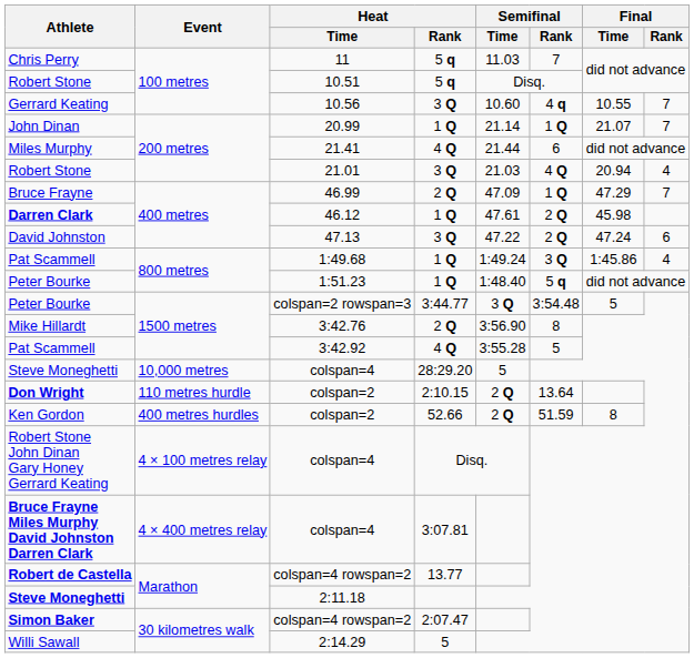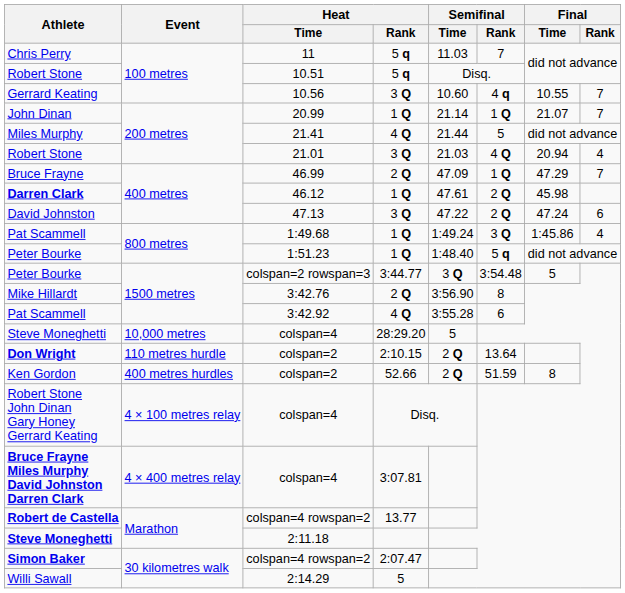Miles Murphy | Semifinal / Rank: 6 -> 5
Pat Scammell / 3:42.92 | Semifinal / Rank: 5 -> 6
